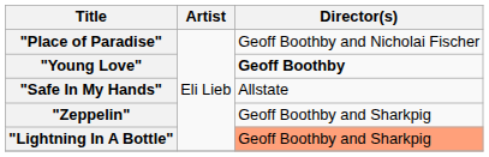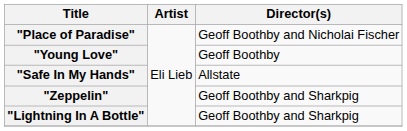"Young Love" | Director(s): bold -> normal
"Lightning In A Bottle" | Director(s): lightsalmon background -> no background
